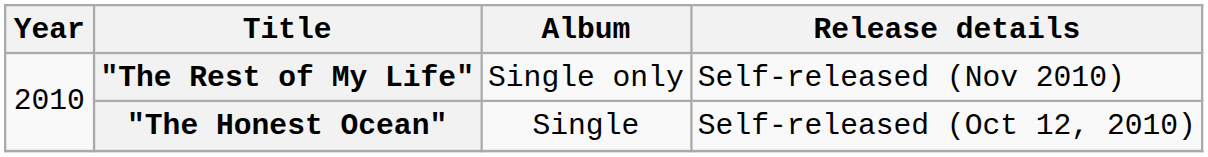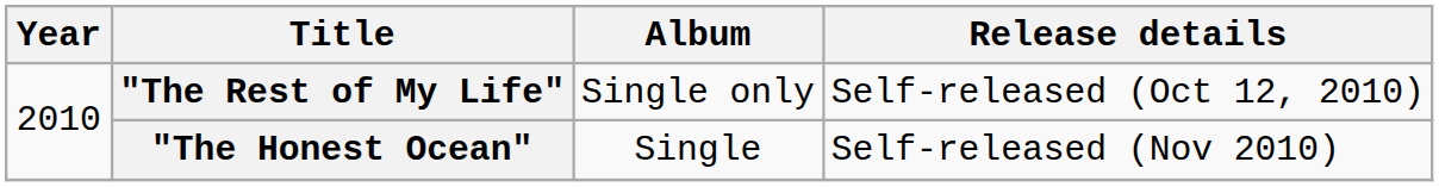"The Rest of My Life" | Release details: Self-released (Nov 2010) -> Self-released (Oct 12, 2010)
"The Honest Ocean" | Release details: Self-released (Oct 12, 2010) -> Self-released (Nov 2010)
